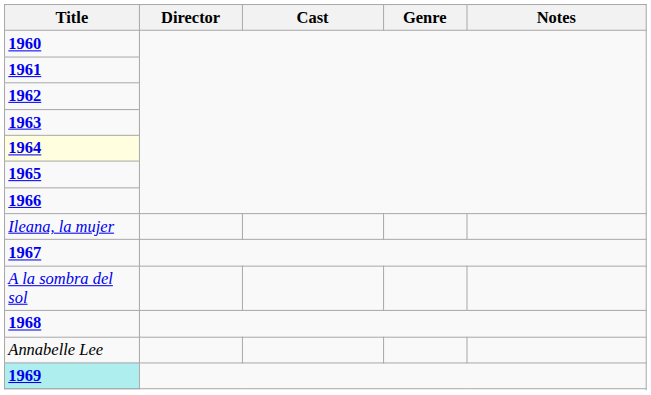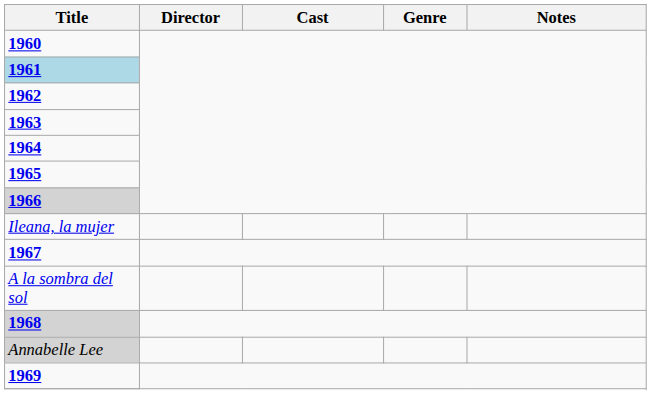1961 | Title: no background -> lightblue background
1964 | Title: lightyellow background -> no background
1966 | Title: no background -> lightgrey background
1968 | Title: no background -> lightgrey background
Annabelle Lee | Title: no background -> lightgrey background
1969 | Title: paleturquoise background -> no background
